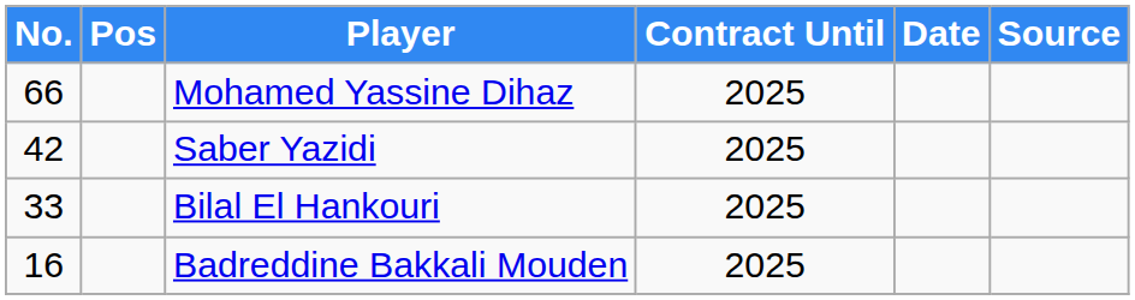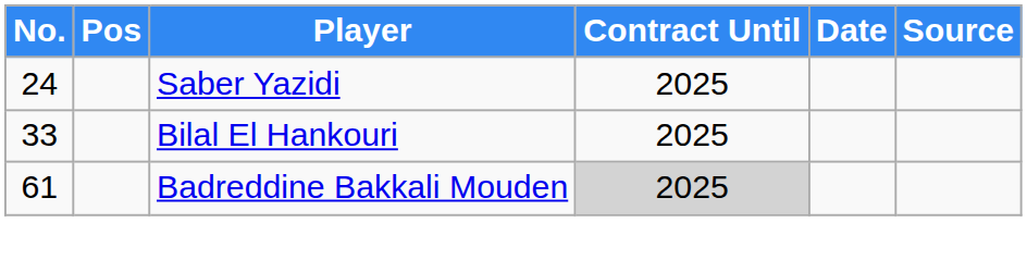- row: 66 | Mohamed Yassine Dihaz | 2025
Saber Yazidi | No.: 42 -> 24
Badreddine Bakkali Mouden | No.: 16 -> 61
Badreddine Bakkali Mouden | Contract Until: no background -> lightgrey background
